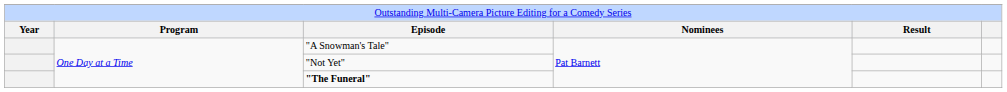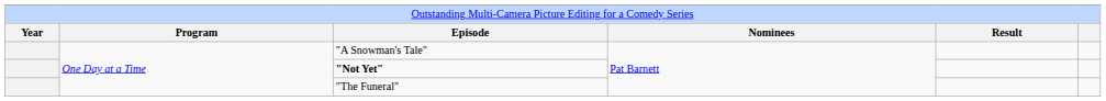"Not Yet" | column 3: normal -> bold
"The Funeral" | column 3: bold -> normal
